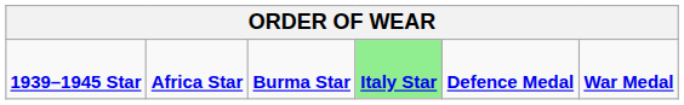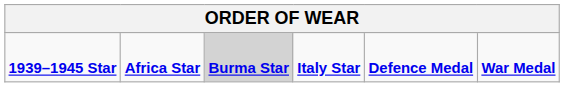1939–1945 Star | column 3: no background -> lightgrey background
1939–1945 Star | column 4: lightgreen background -> no background
